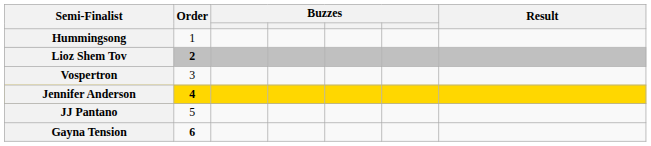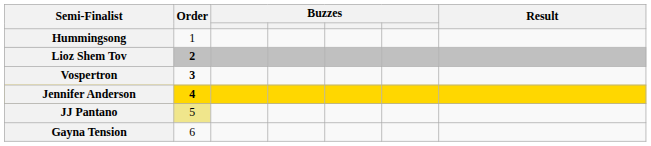Vospertron | Order: normal -> bold
JJ Pantano | Order: no background -> khaki background
Gayna Tension | Order: bold -> normal
